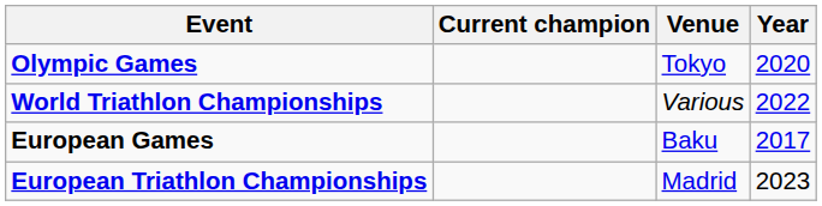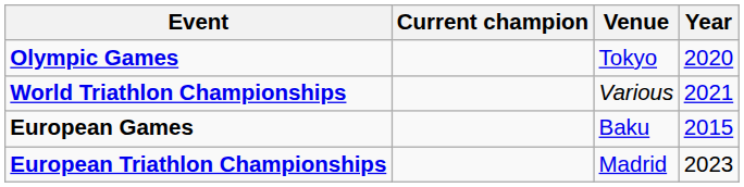World Triathlon Championships | Year: 2022 -> 2021
European Games | Year: 2017 -> 2015
